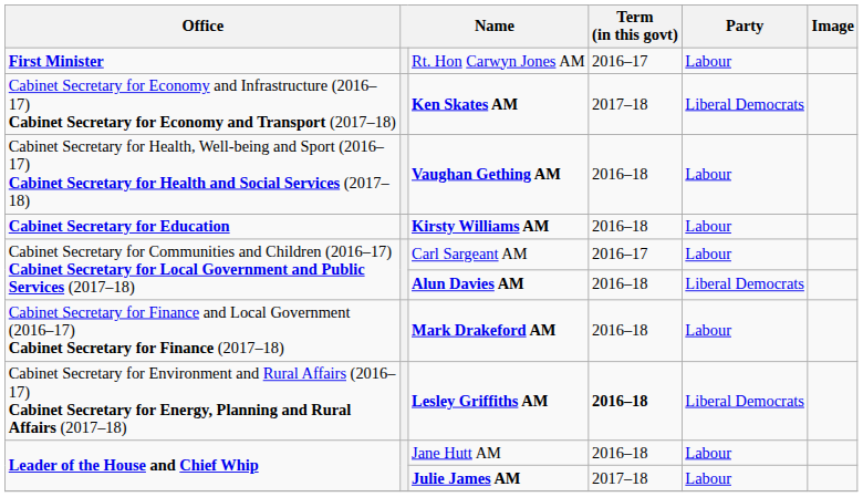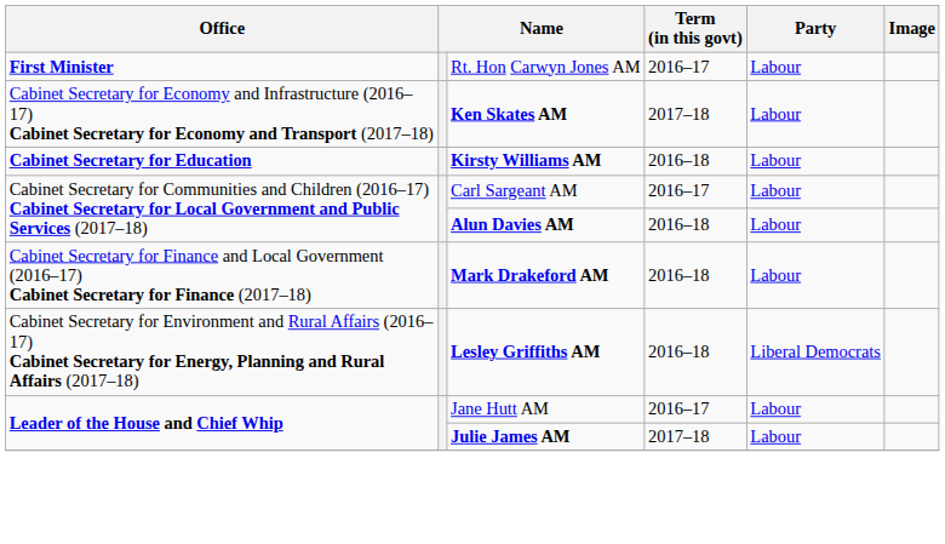Ken Skates AM | Party: Liberal Democrats -> Labour
- row: Cabinet Secretary for Health, Well-being and Sport (2016–17) Cabinet Secretary for Health and Social Services (2017–18) | Vaughan Gething AM | 2016–18 | Labour
Alun Davies AM | Party: Liberal Democrats -> Labour
Lesley Griffiths AM | Term (in this govt): bold -> normal
Jane Hutt AM | Term (in this govt): 2016–18 -> 2016–17
